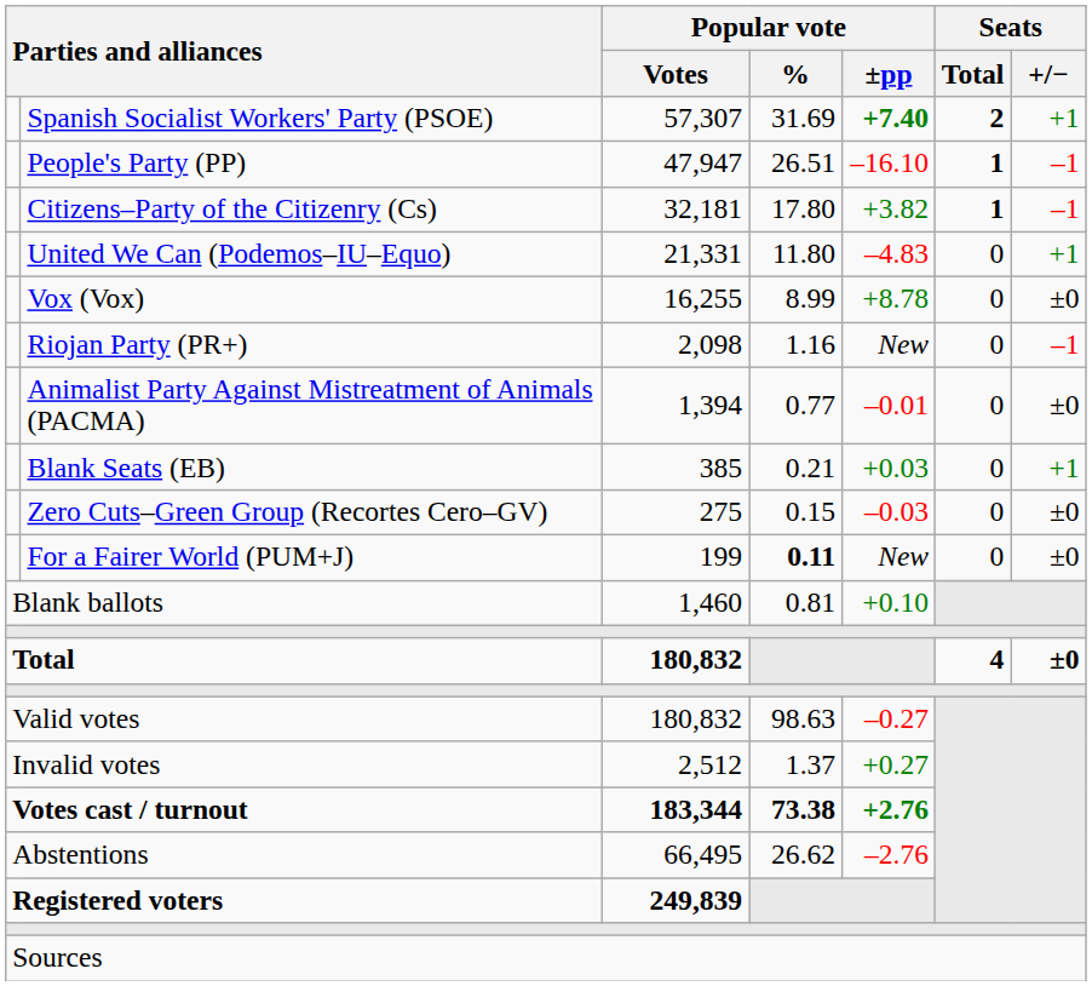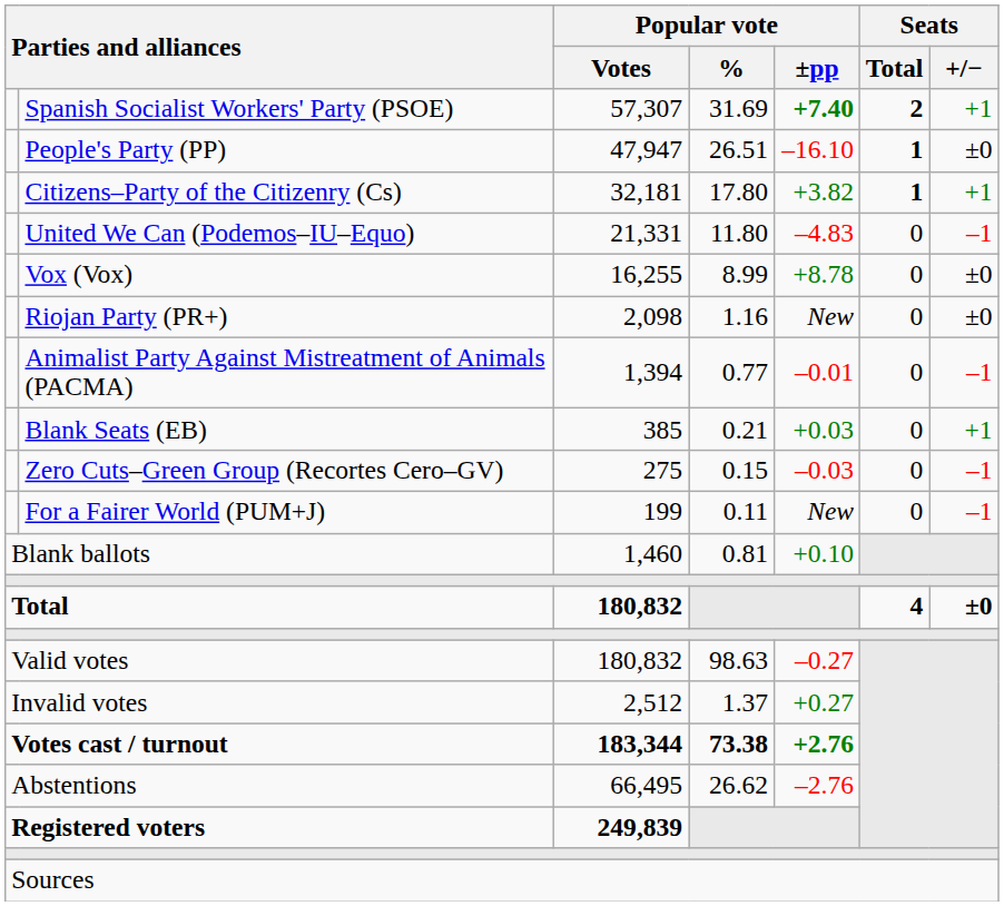People's Party (PP) | Seats / +/−: –1 -> ±0
Citizens–Party of the Citizenry (Cs) | Seats / +/−: –1 -> +1
United We Can (Podemos–IU–Equo) | Seats / +/−: +1 -> –1
Riojan Party (PR+) | Seats / +/−: –1 -> ±0
Animalist Party Against Mistreatment of Animals (PACMA) | Seats / +/−: ±0 -> –1
Zero Cuts–Green Group (Recortes Cero–GV) | Seats / +/−: ±0 -> –1
For a Fairer World (PUM+J) | Popular vote / %: bold -> normal
For a Fairer World (PUM+J) | Seats / +/−: ±0 -> –1
